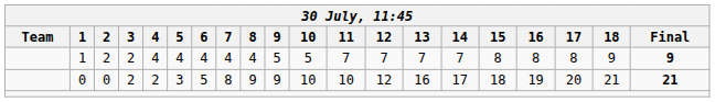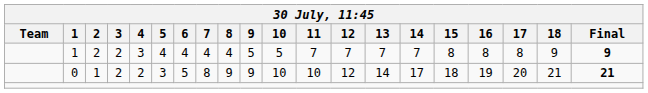row 3 | 4: 4 -> 3
row 4 | 2: 0 -> 1
row 4 | 13: 16 -> 14
